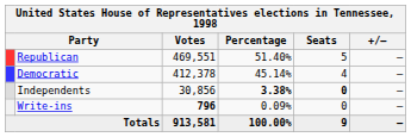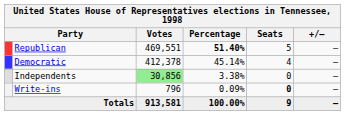Republican | Percentage: normal -> bold
Independents | Votes: no background -> lightgreen background
Independents | Percentage: bold -> normal
Independents | Seats: bold -> normal
Write-ins | Votes: bold -> normal
Write-ins | Seats: normal -> bold
